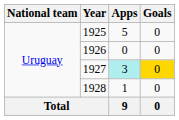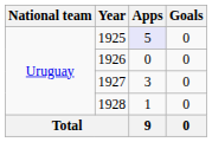1925 | Apps: no background -> lavender background
1927 | Apps: paleturquoise background -> no background
1927 | Goals: gold background -> no background
